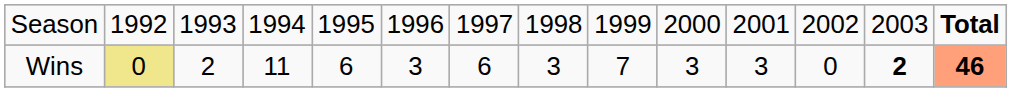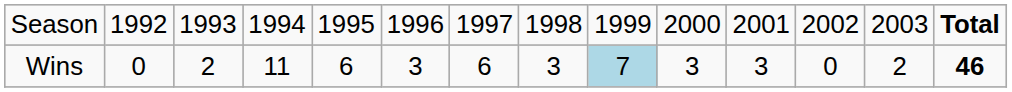Wins | column 2: khaki background -> no background
Wins | column 9: no background -> lightblue background
Wins | column 13: bold -> normal
Wins | column 14: lightsalmon background -> no background
